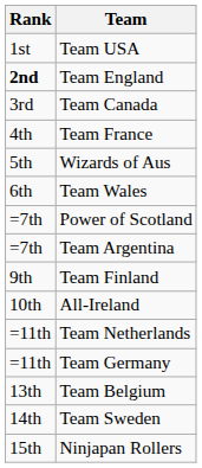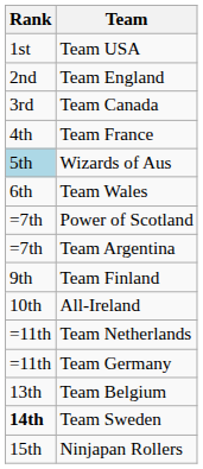Team England | Rank: bold -> normal
Wizards of Aus | Rank: no background -> lightblue background
Team Sweden | Rank: normal -> bold
